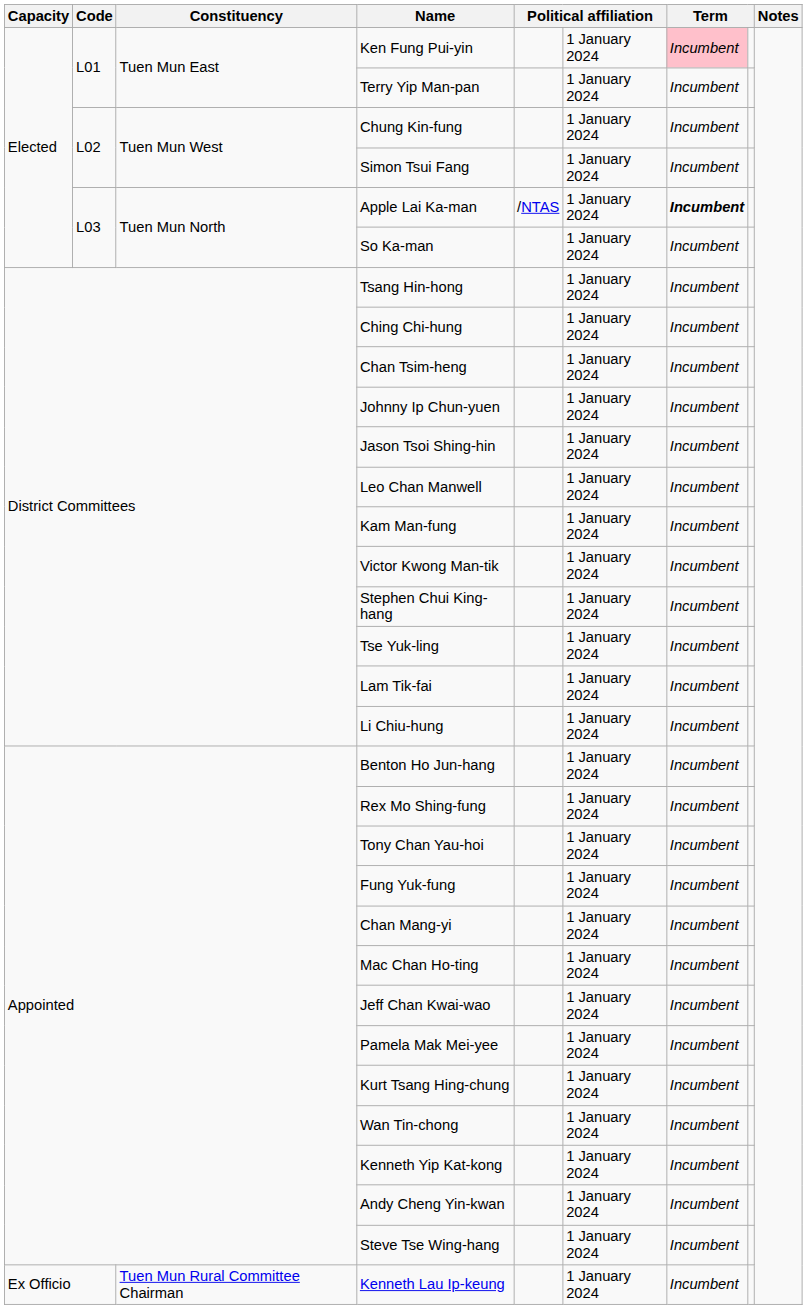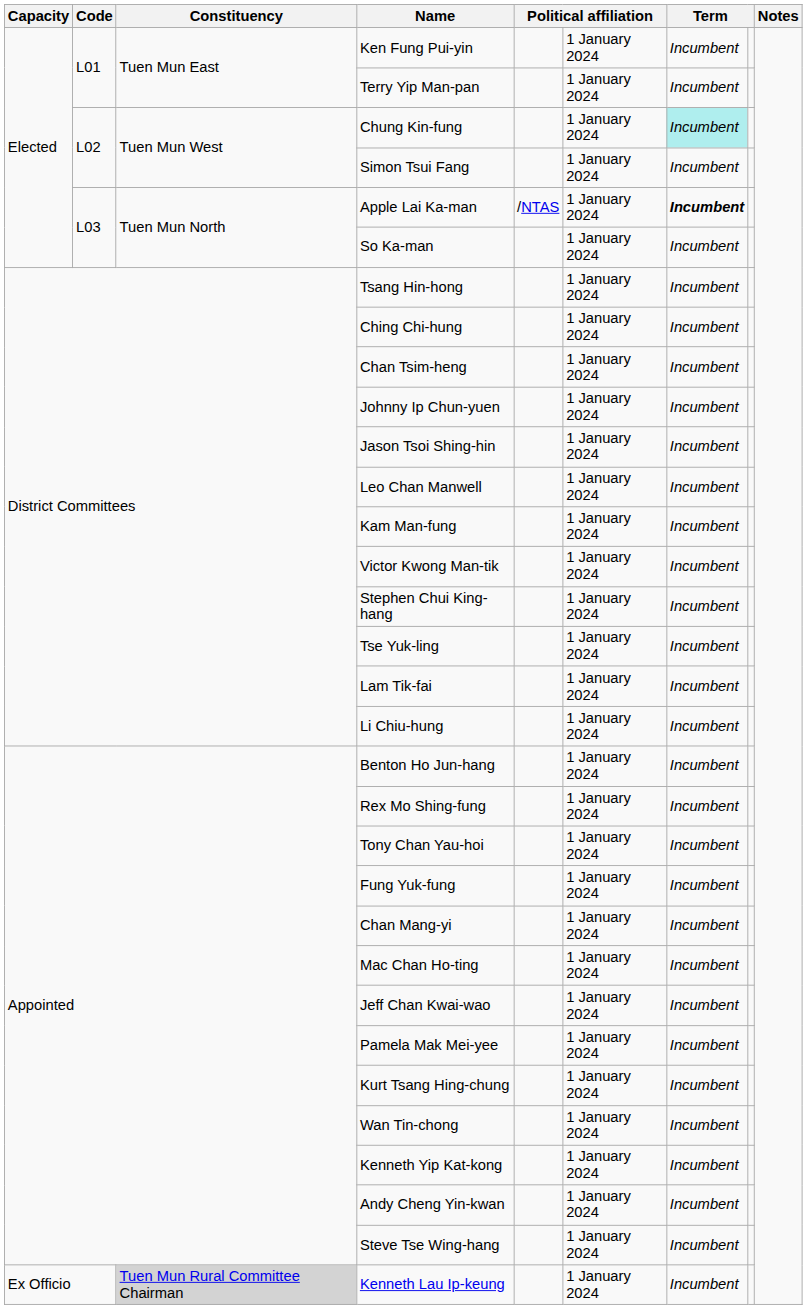Ken Fung Pui-yin | column 7: pink background -> no background
Chung Kin-fung | column 7: no background -> paleturquoise background
Kenneth Lau Ip-keung | Constituency: no background -> lightgrey background
